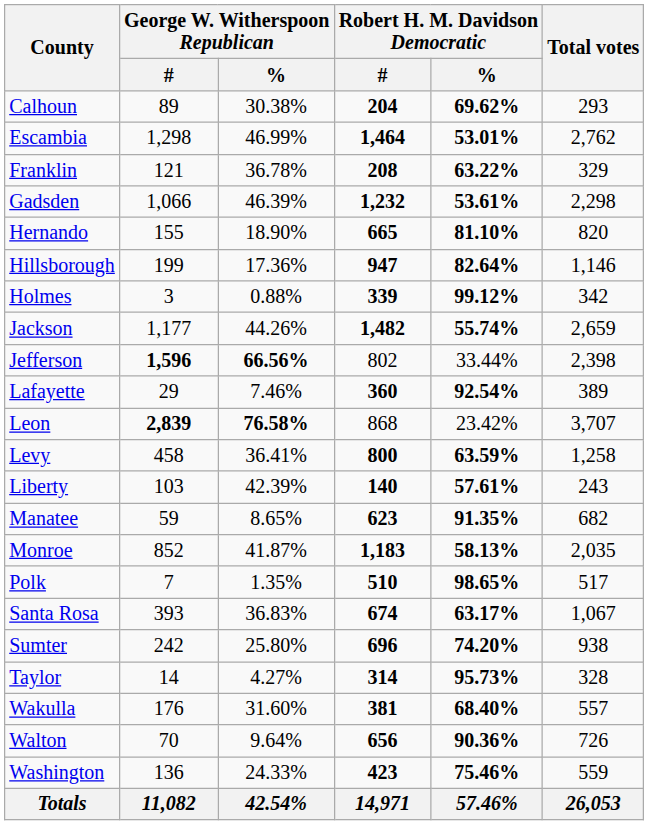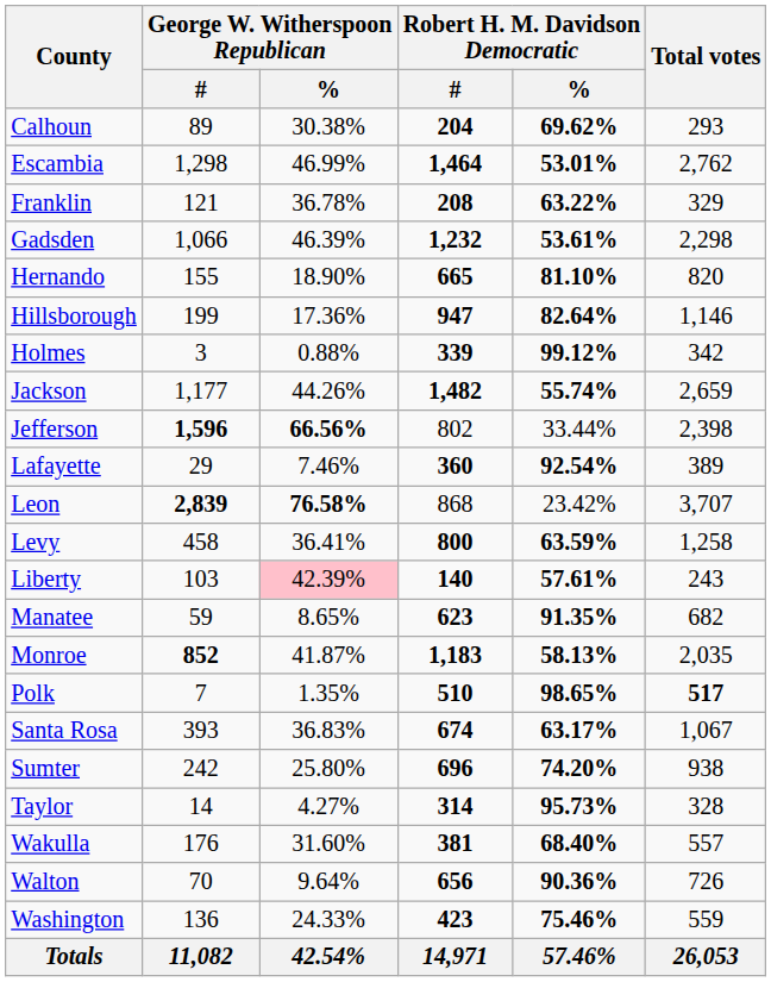Liberty | George W. Witherspoon Republican / %: no background -> pink background
Monroe | George W. Witherspoon Republican / #: normal -> bold
Polk | Total votes: normal -> bold
